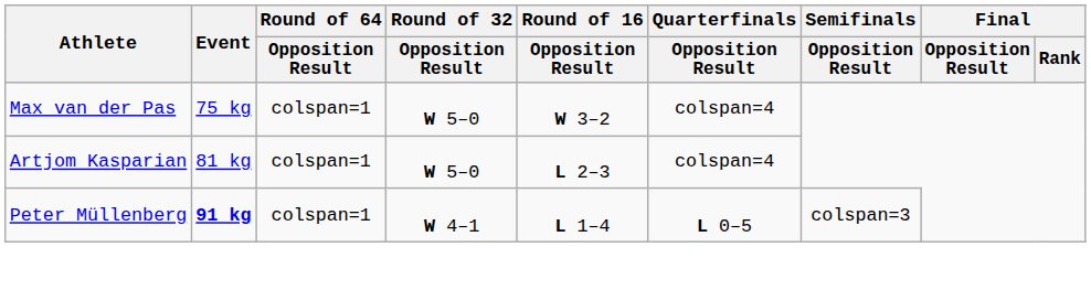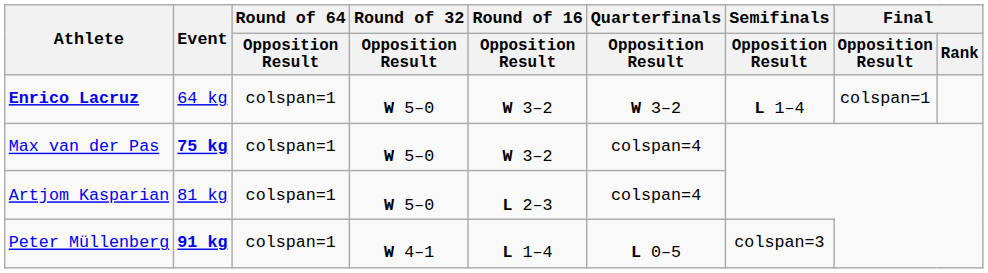+ row: Enrico Lacruz | 64 kg | colspan=1 | W 5–0 | W 3–2 | W 3–2 | L 1–4 | colspan=1
Max van der Pas | Event: normal -> bold
